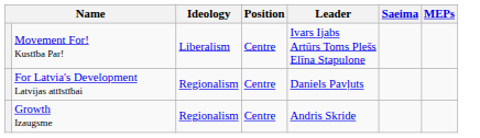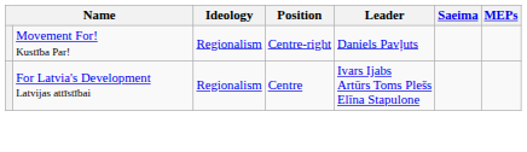Movement For! Kustība Par! | Ideology: Liberalism -> Regionalism
Movement For! Kustība Par! | Position: Centre -> Centre-right
Movement For! Kustība Par! | Leader: Ivars Ijabs Artūrs Toms Plešs Elīna Stapulone -> Daniels Pavļuts
For Latvia's Development Latvijas attīstībai | Leader: Daniels Pavļuts -> Ivars Ijabs Artūrs Toms Plešs Elīna Stapulone
- row: Growth Izaugsme | Regionalism | Centre | Andris Skride
